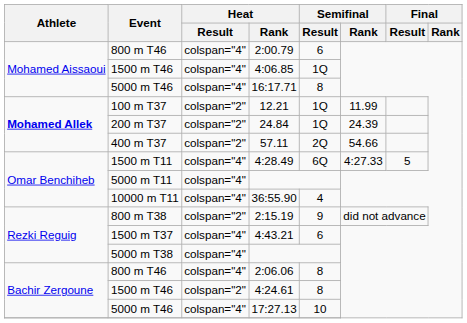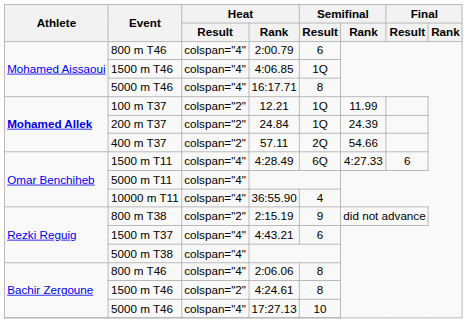4:28.49 | Final / Result: 5 -> 6
